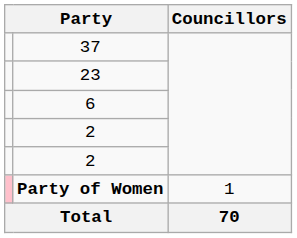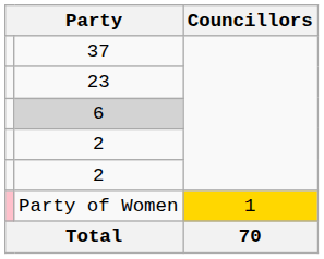6 | column 2: no background -> lightgrey background
Party of Women | column 2: bold -> normal
Party of Women | Councillors: no background -> gold background
